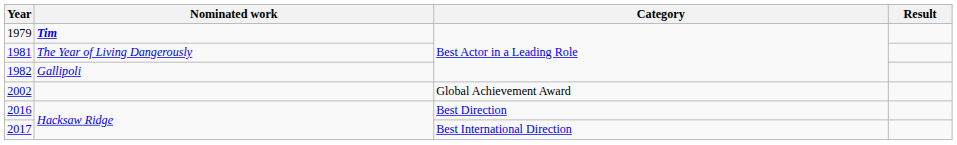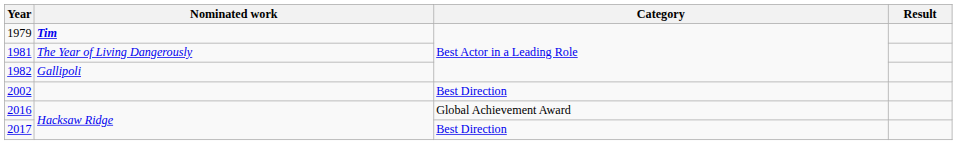2002 | Category: Global Achievement Award -> Best Direction
2016 | Category: Best Direction -> Global Achievement Award
2017 | Category: Best International Direction -> Best Direction
